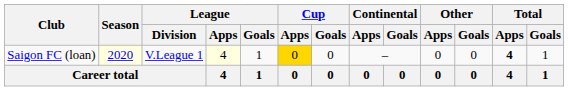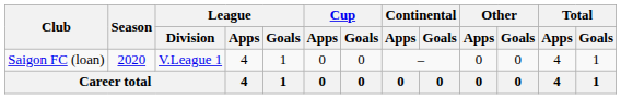Saigon FC (loan) | Season: lightyellow background -> no background
Saigon FC (loan) | League / Apps: lightyellow background -> no background
Saigon FC (loan) | Cup / Apps: gold background -> no background
Saigon FC (loan) | Total / Apps: bold -> normal
